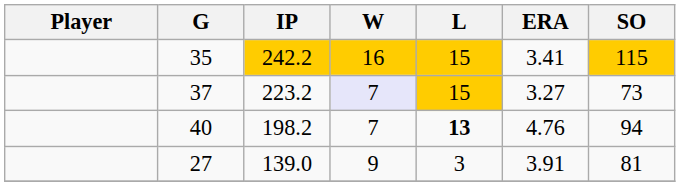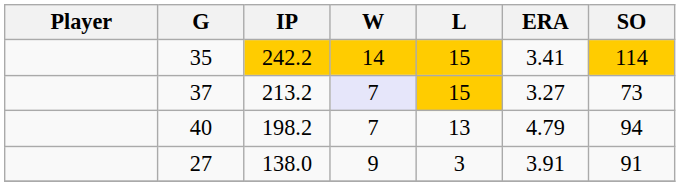35 | W: 16 -> 14
35 | SO: 115 -> 114
37 | IP: 223.2 -> 213.2
40 | L: bold -> normal
40 | ERA: 4.76 -> 4.79
27 | IP: 139.0 -> 138.0
27 | SO: 81 -> 91
